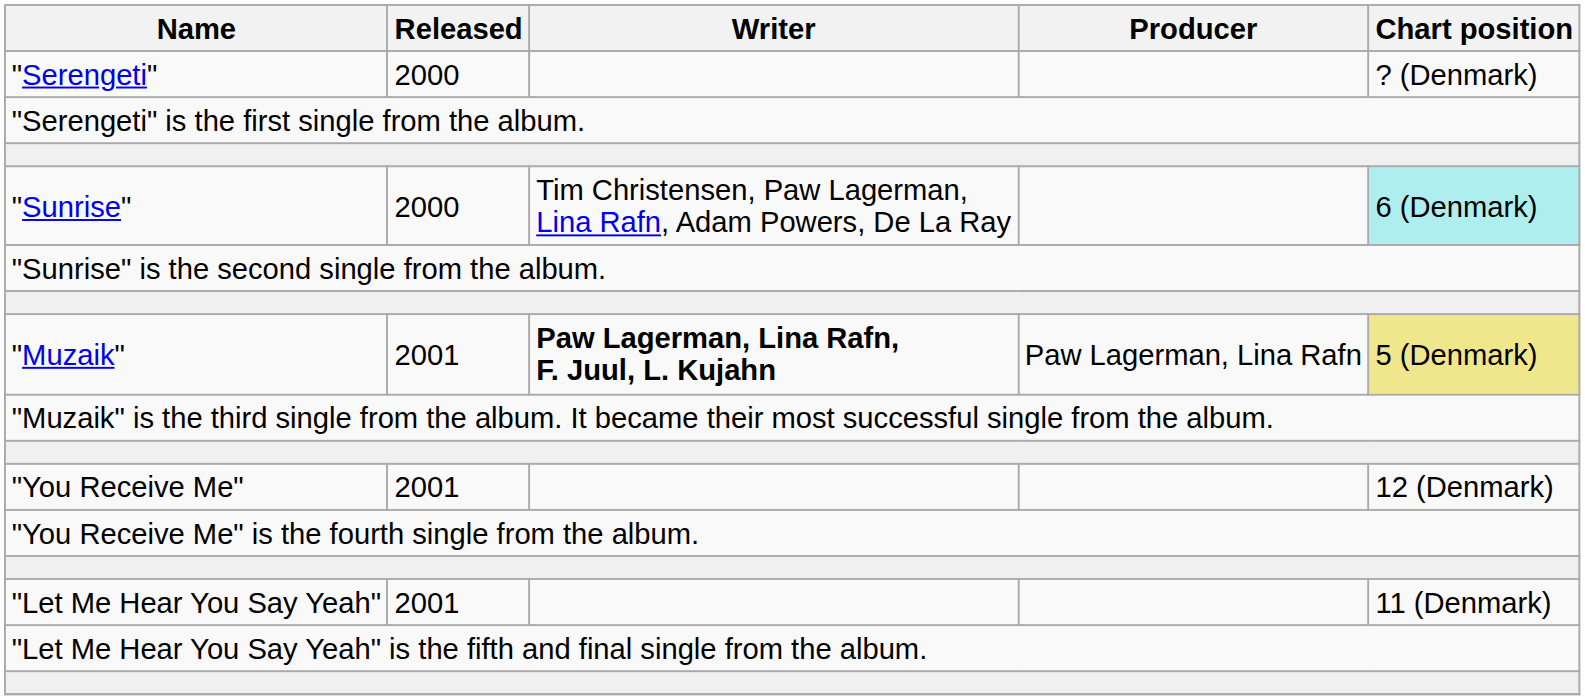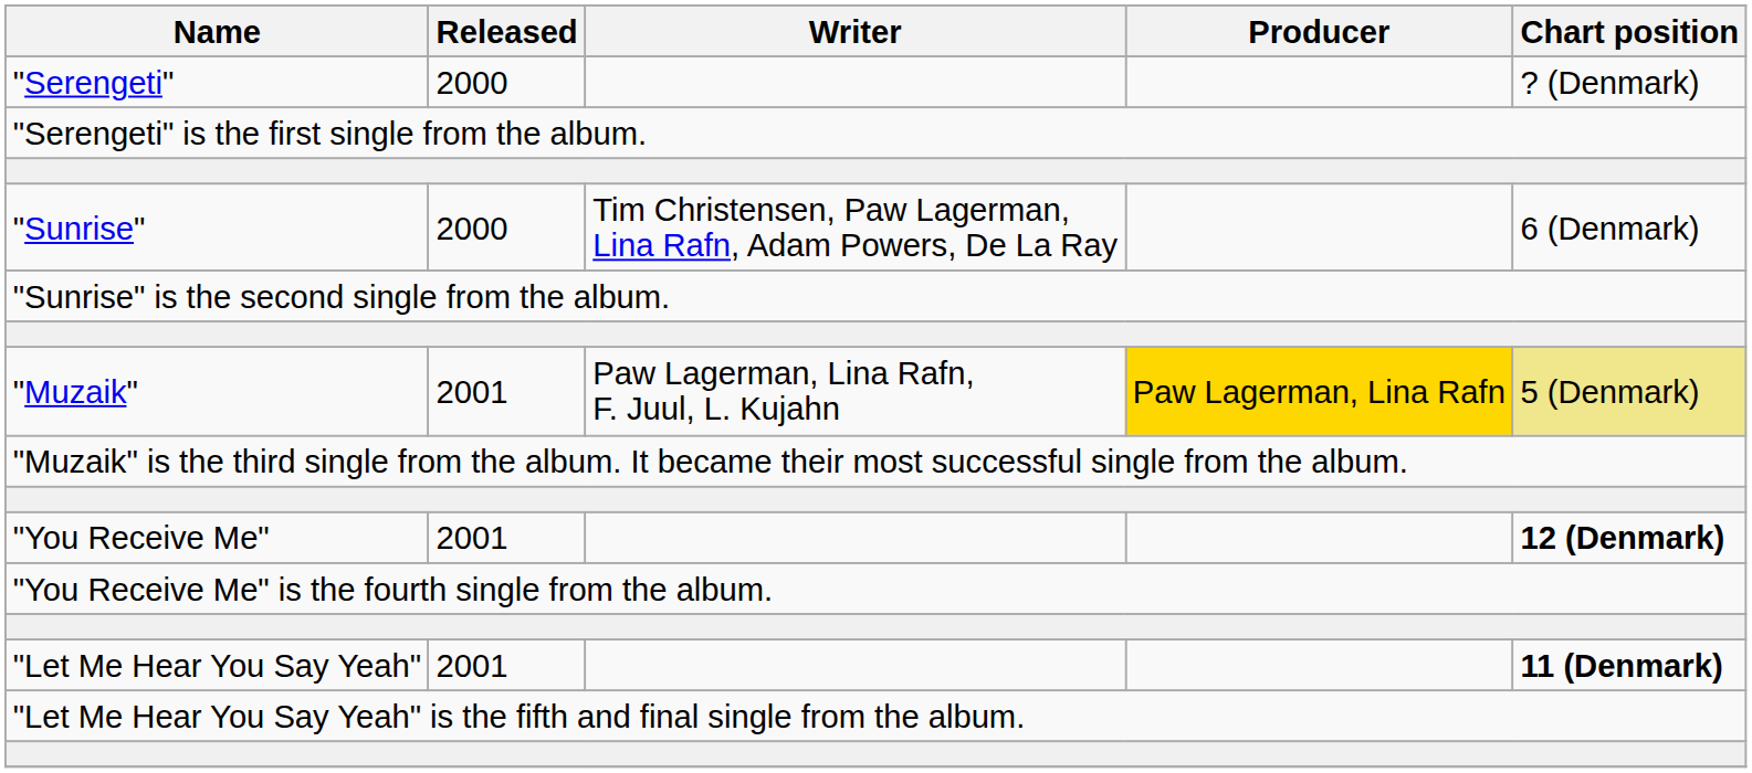"Sunrise" | Chart position: paleturquoise background -> no background
"Muzaik" | Writer: bold -> normal
"Muzaik" | Producer: no background -> gold background
"You Receive Me" | Chart position: normal -> bold
"Let Me Hear You Say Yeah" | Chart position: normal -> bold
